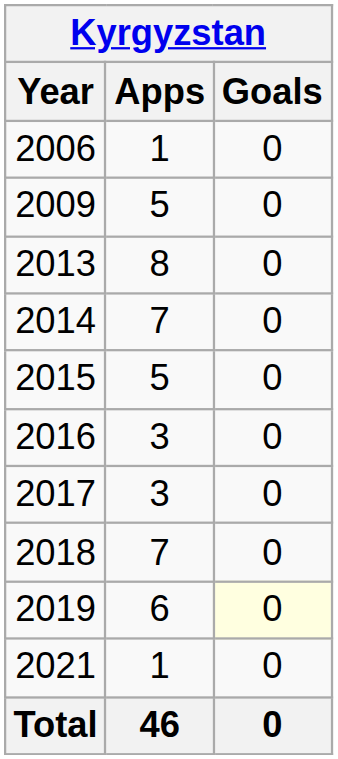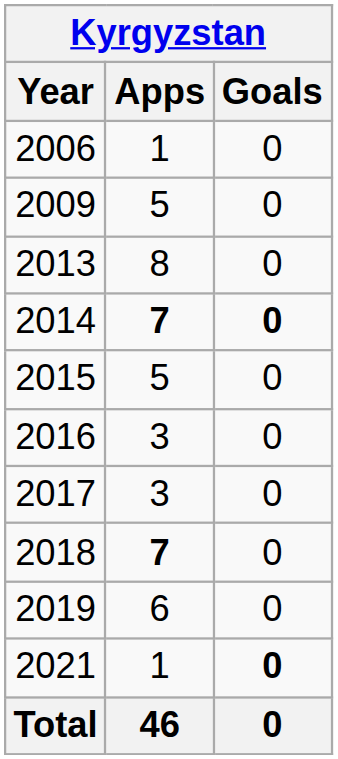2014 | Apps: normal -> bold
2014 | Goals: normal -> bold
2018 | Apps: normal -> bold
2019 | Goals: lightyellow background -> no background
2021 | Goals: normal -> bold
